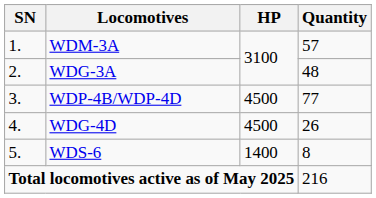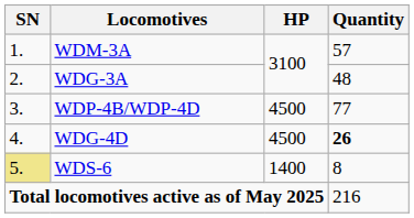WDG-4D | Quantity: normal -> bold
WDS-6 | SN: no background -> khaki background
